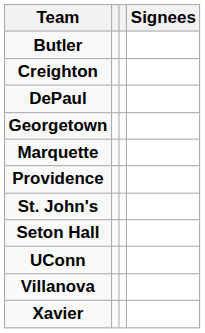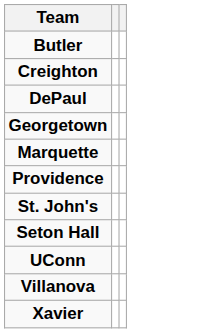- column: Signees
